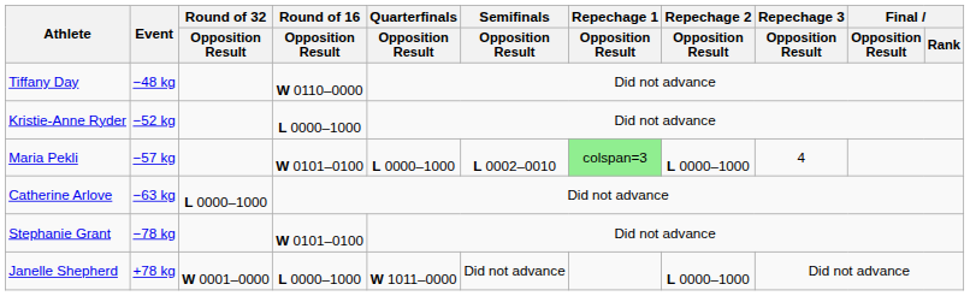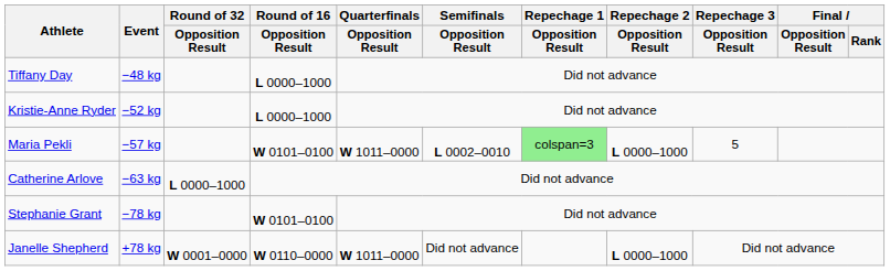Tiffany Day | Round of 16 / Opposition Result: W 0110–0000 -> L 0000–1000
Maria Pekli | Quarterfinals / Opposition Result: L 0000–1000 -> W 1011–0000
Maria Pekli | Repechage 3 / Opposition Result: 4 -> 5
Janelle Shepherd | Round of 16 / Opposition Result: L 0000–1000 -> W 0110–0000
